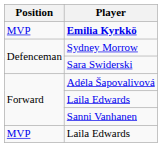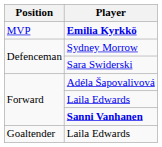row 7 | Player: normal -> bold
row 8 | Position: MVP -> Goaltender
